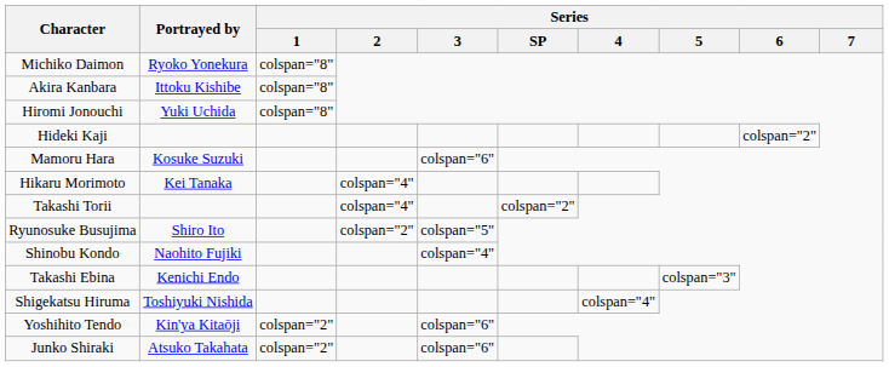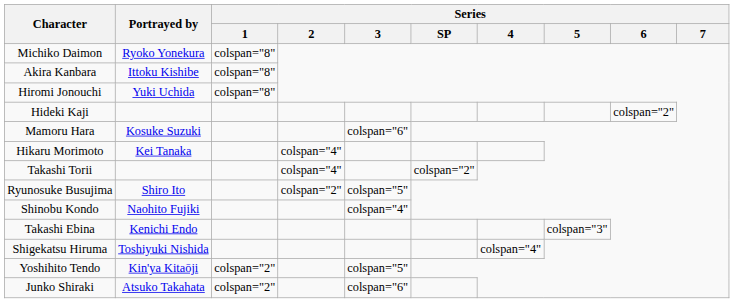Yoshihito Tendo | Series / 3: colspan="6" -> colspan="5"
